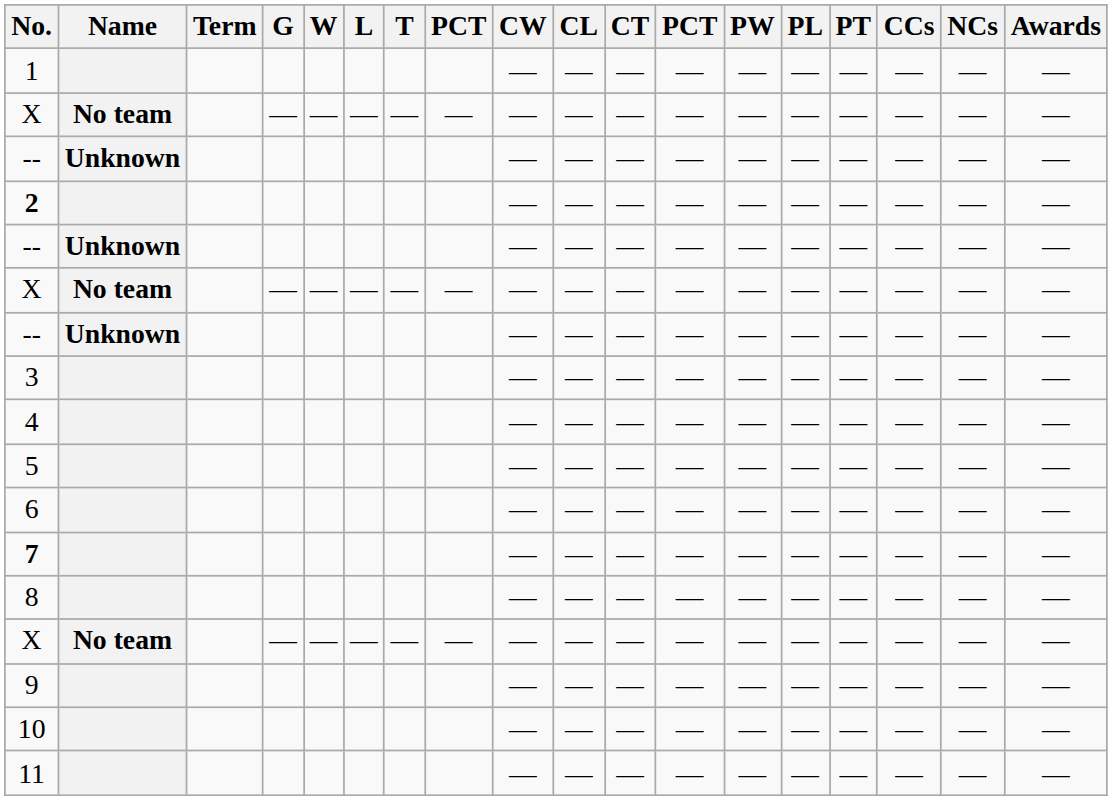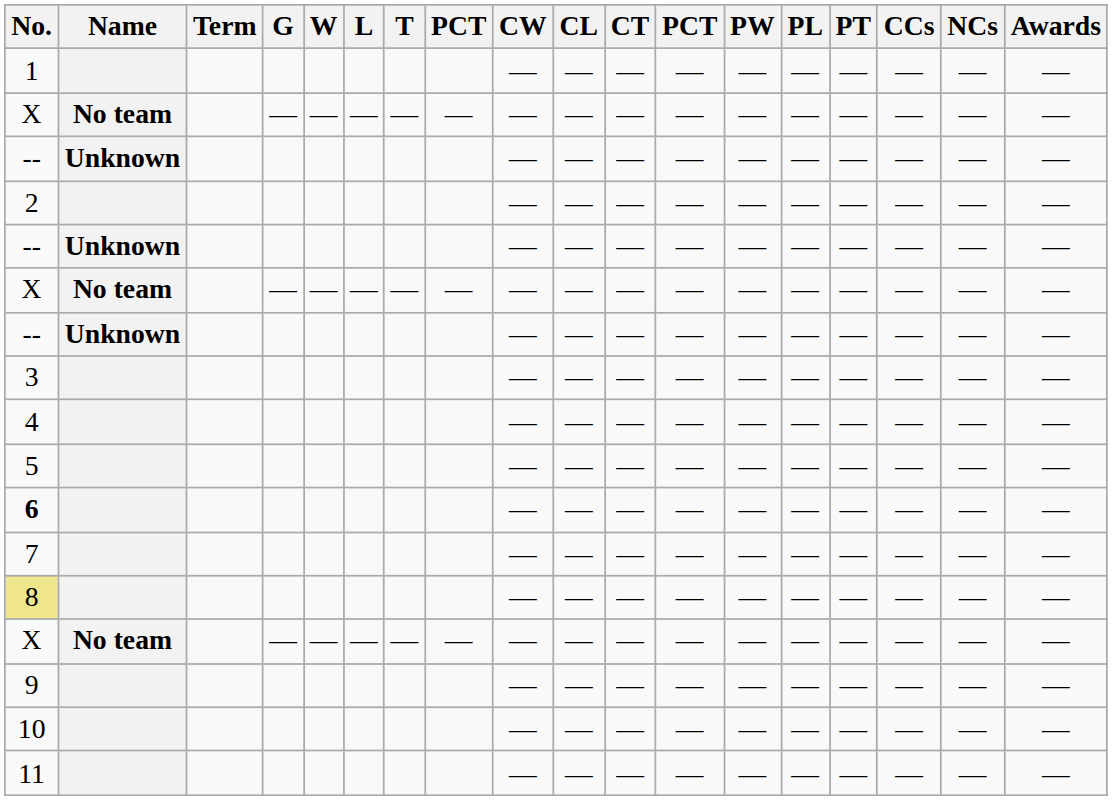2 | No.: bold -> normal
6 | No.: normal -> bold
7 | No.: bold -> normal
8 | No.: no background -> khaki background
